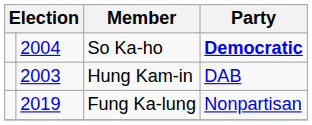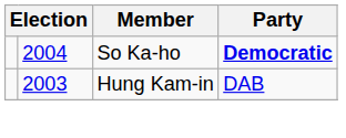- row: 2019 | Fung Ka-lung | Nonpartisan
